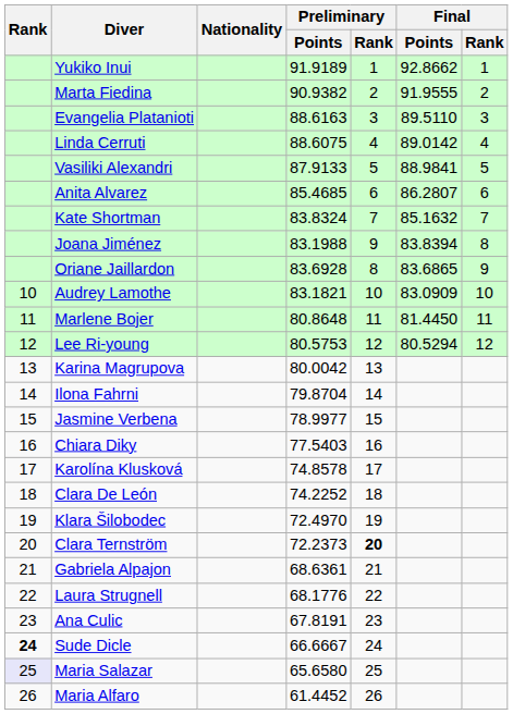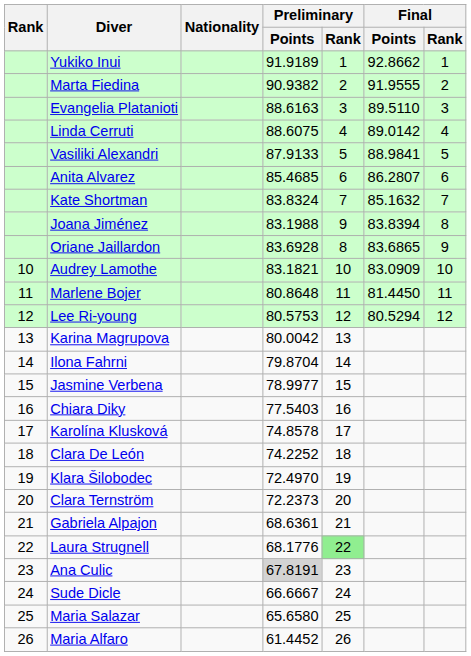Clara Ternström | Preliminary / Rank: bold -> normal
Laura Strugnell | Preliminary / Rank: no background -> lightgreen background
Ana Culic | Preliminary / Points: no background -> lightgrey background
Sude Dicle | Rank: bold -> normal
Maria Salazar | Rank: lavender background -> no background
